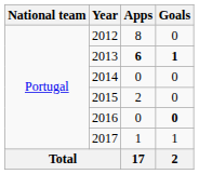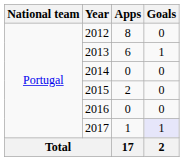2013 | Apps: bold -> normal
2013 | Goals: bold -> normal
2016 | Goals: bold -> normal
2017 | Goals: no background -> lavender background
